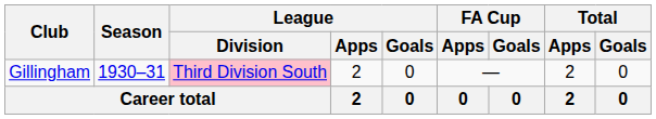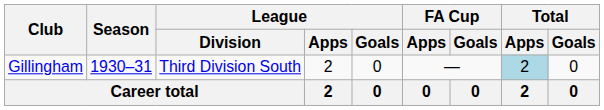Gillingham | League / Division: pink background -> no background
Gillingham | Total / Apps: no background -> lightblue background
